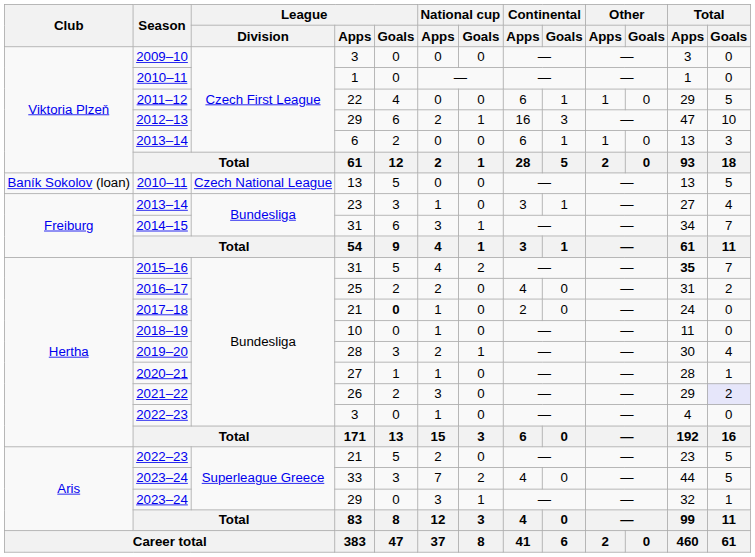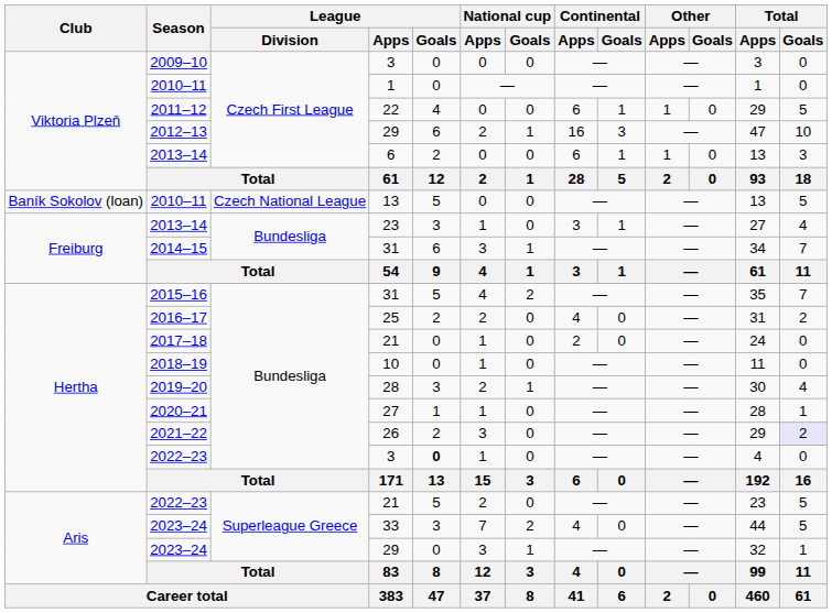2015–16 | Total / Apps: bold -> normal
2017–18 | League / Goals: bold -> normal
2022–23 / 3 | League / Goals: normal -> bold
